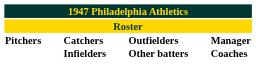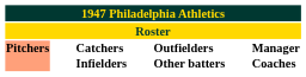Pitchers | column 1: no background -> lightsalmon background
